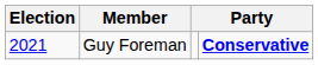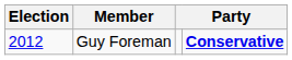Guy Foreman | Election: 2021 -> 2012
